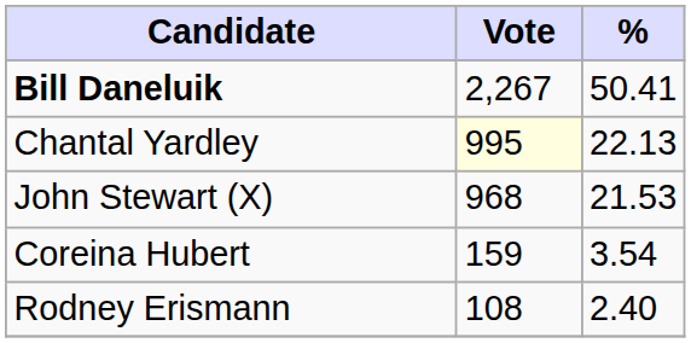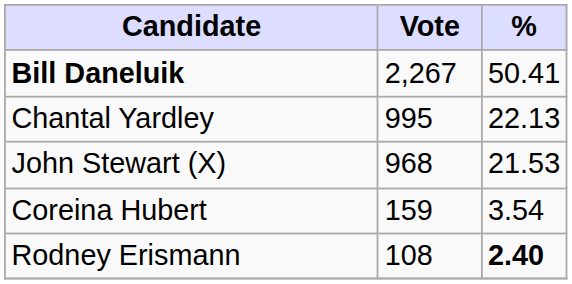Chantal Yardley | Vote: lightyellow background -> no background
Rodney Erismann | %: normal -> bold
